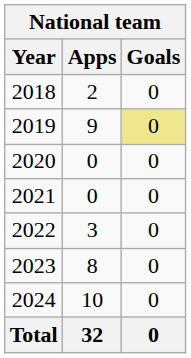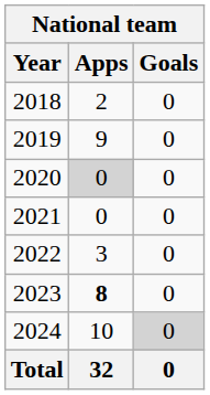2019 | Goals: khaki background -> no background
2020 | Apps: no background -> lightgrey background
2023 | Apps: normal -> bold
2024 | Goals: no background -> lightgrey background
